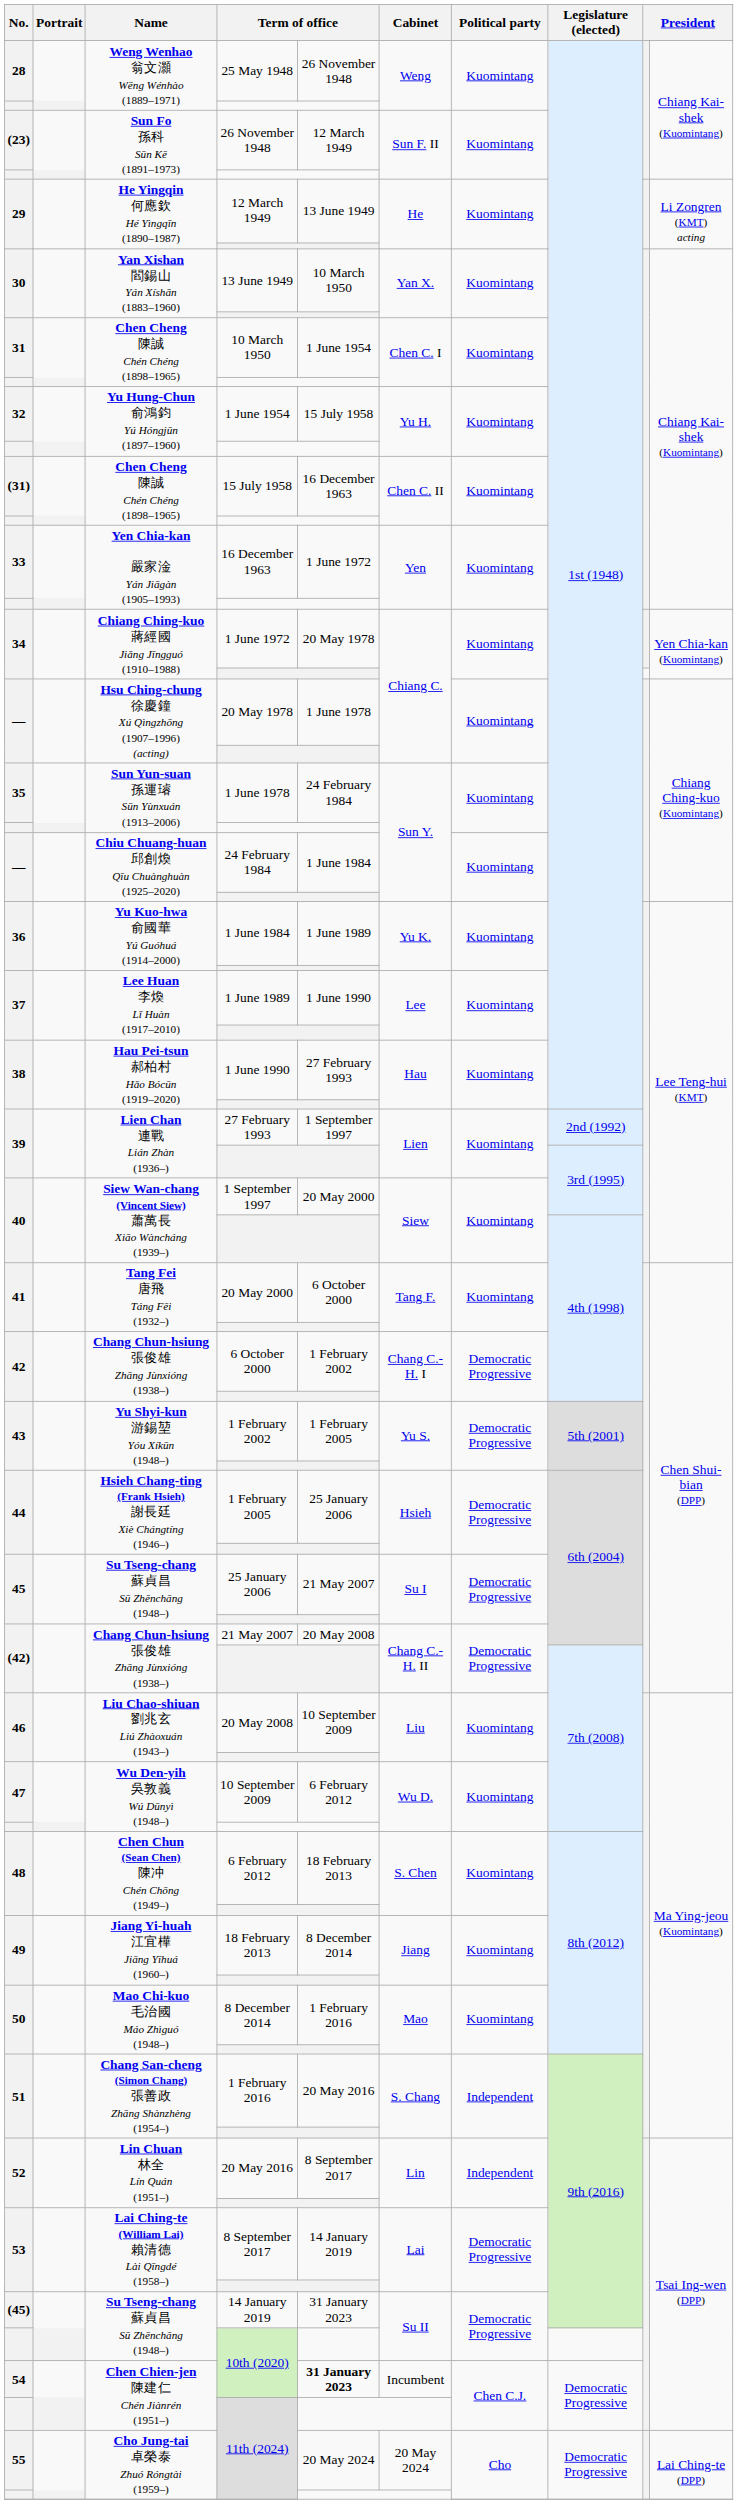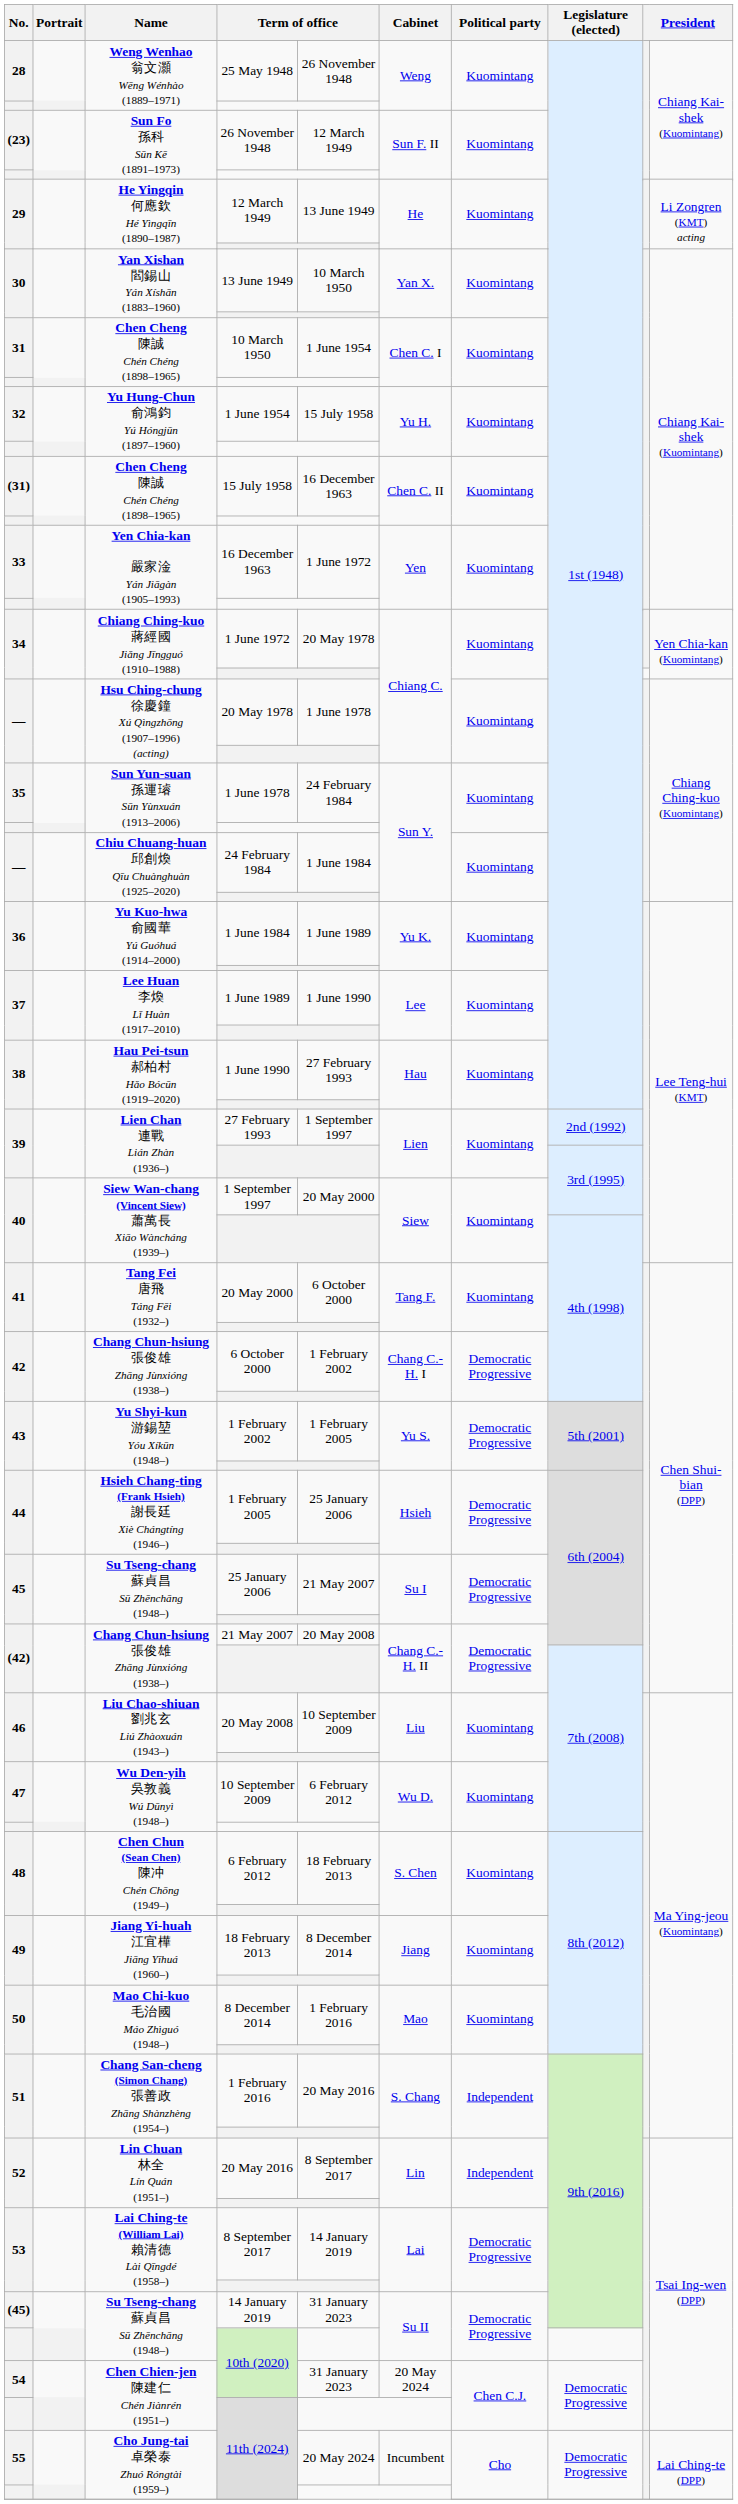54 / 10th (2020) | column 5: bold -> normal
54 / 10th (2020) | Cabinet: Incumbent -> 20 May 2024
55 / 11th (2024) | Cabinet: 20 May 2024 -> Incumbent
